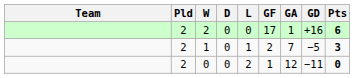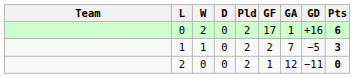columns swapped: Pld <-> L
